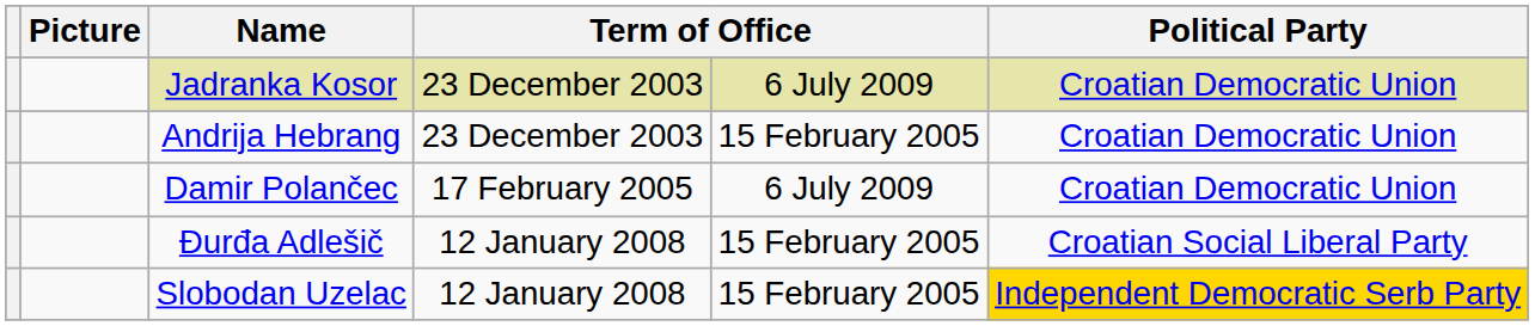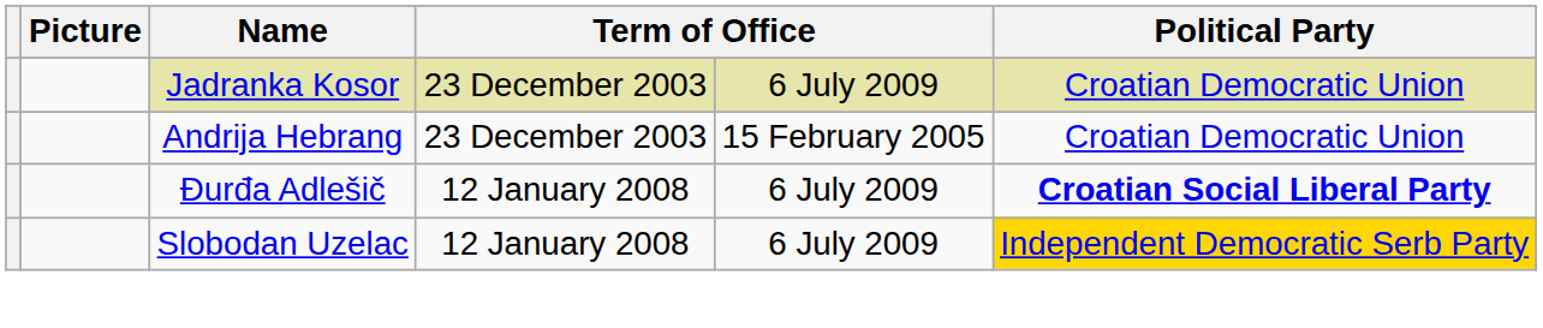- row: Damir Polančec | 17 February 2005 | 6 July 2009 | Croatian Democratic Union
Đurđa Adlešič | column 5: 15 February 2005 -> 6 July 2009
Đurđa Adlešič | Political Party: normal -> bold
Slobodan Uzelac | column 5: 15 February 2005 -> 6 July 2009
